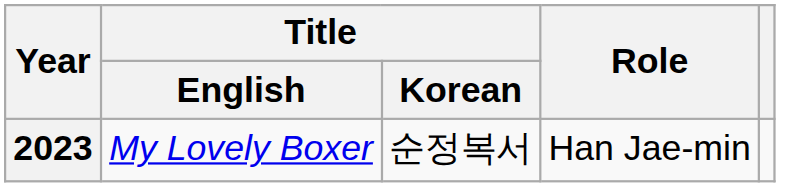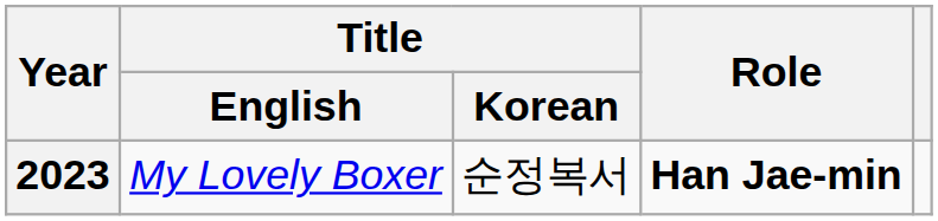2023 | Role: normal -> bold
